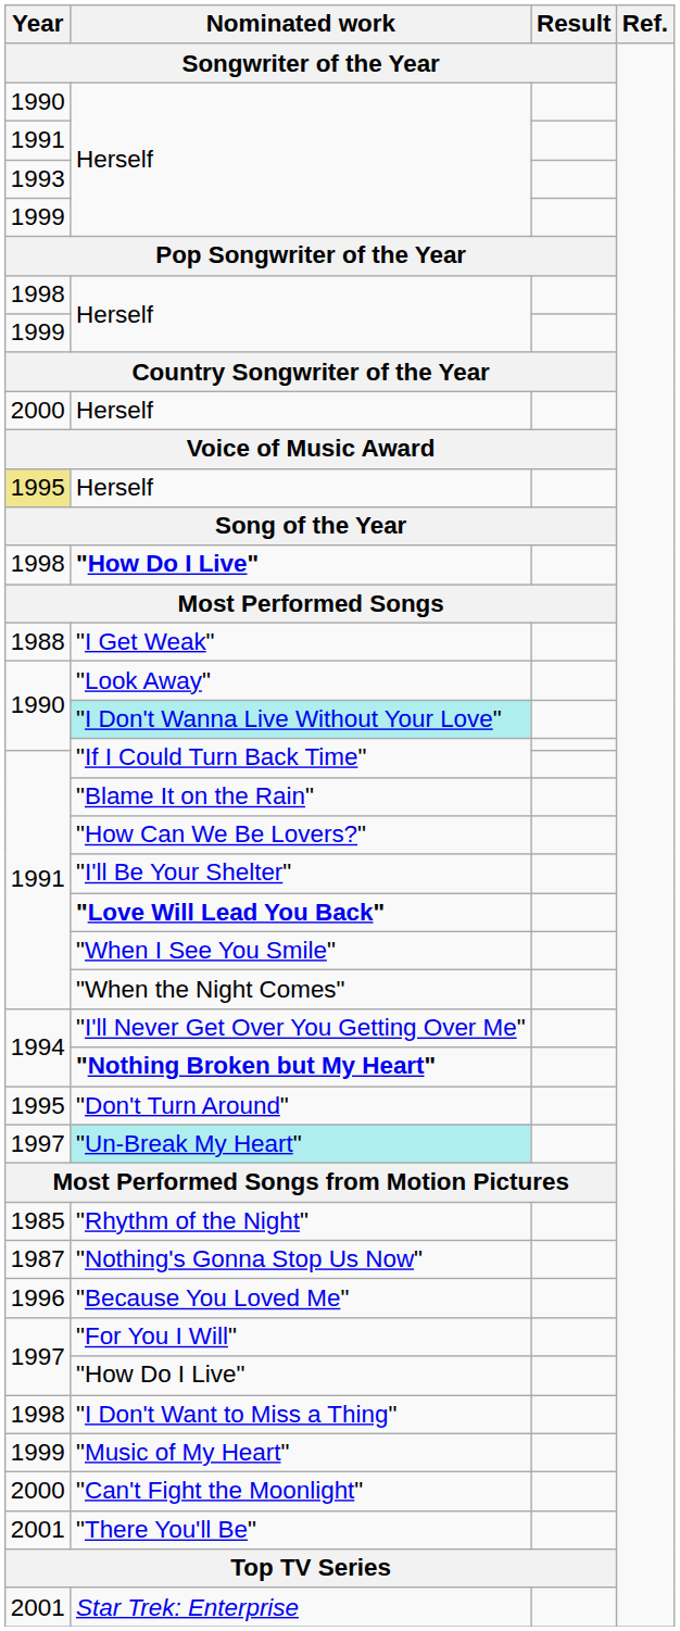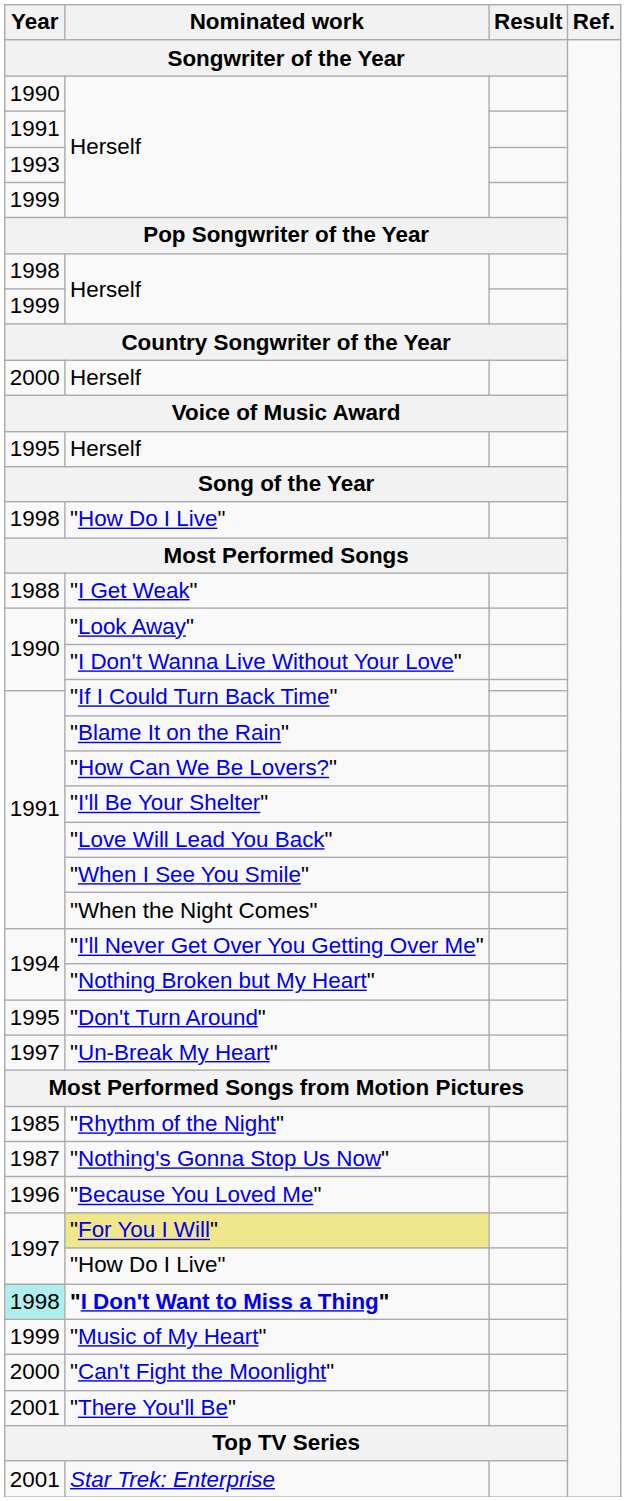1995 / Herself | Year: khaki background -> no background
1998 / "How Do I Live" | Nominated work: bold -> normal
"I Don't Wanna Live Without Your Love" | Nominated work: paleturquoise background -> no background
"Love Will Lead You Back" | Nominated work: bold -> normal
"Nothing Broken but My Heart" | Nominated work: bold -> normal
"Un-Break My Heart" | Nominated work: paleturquoise background -> no background
"For You I Will" | Nominated work: no background -> khaki background
"I Don't Want to Miss a Thing" | Year: no background -> paleturquoise background
"I Don't Want to Miss a Thing" | Nominated work: normal -> bold
